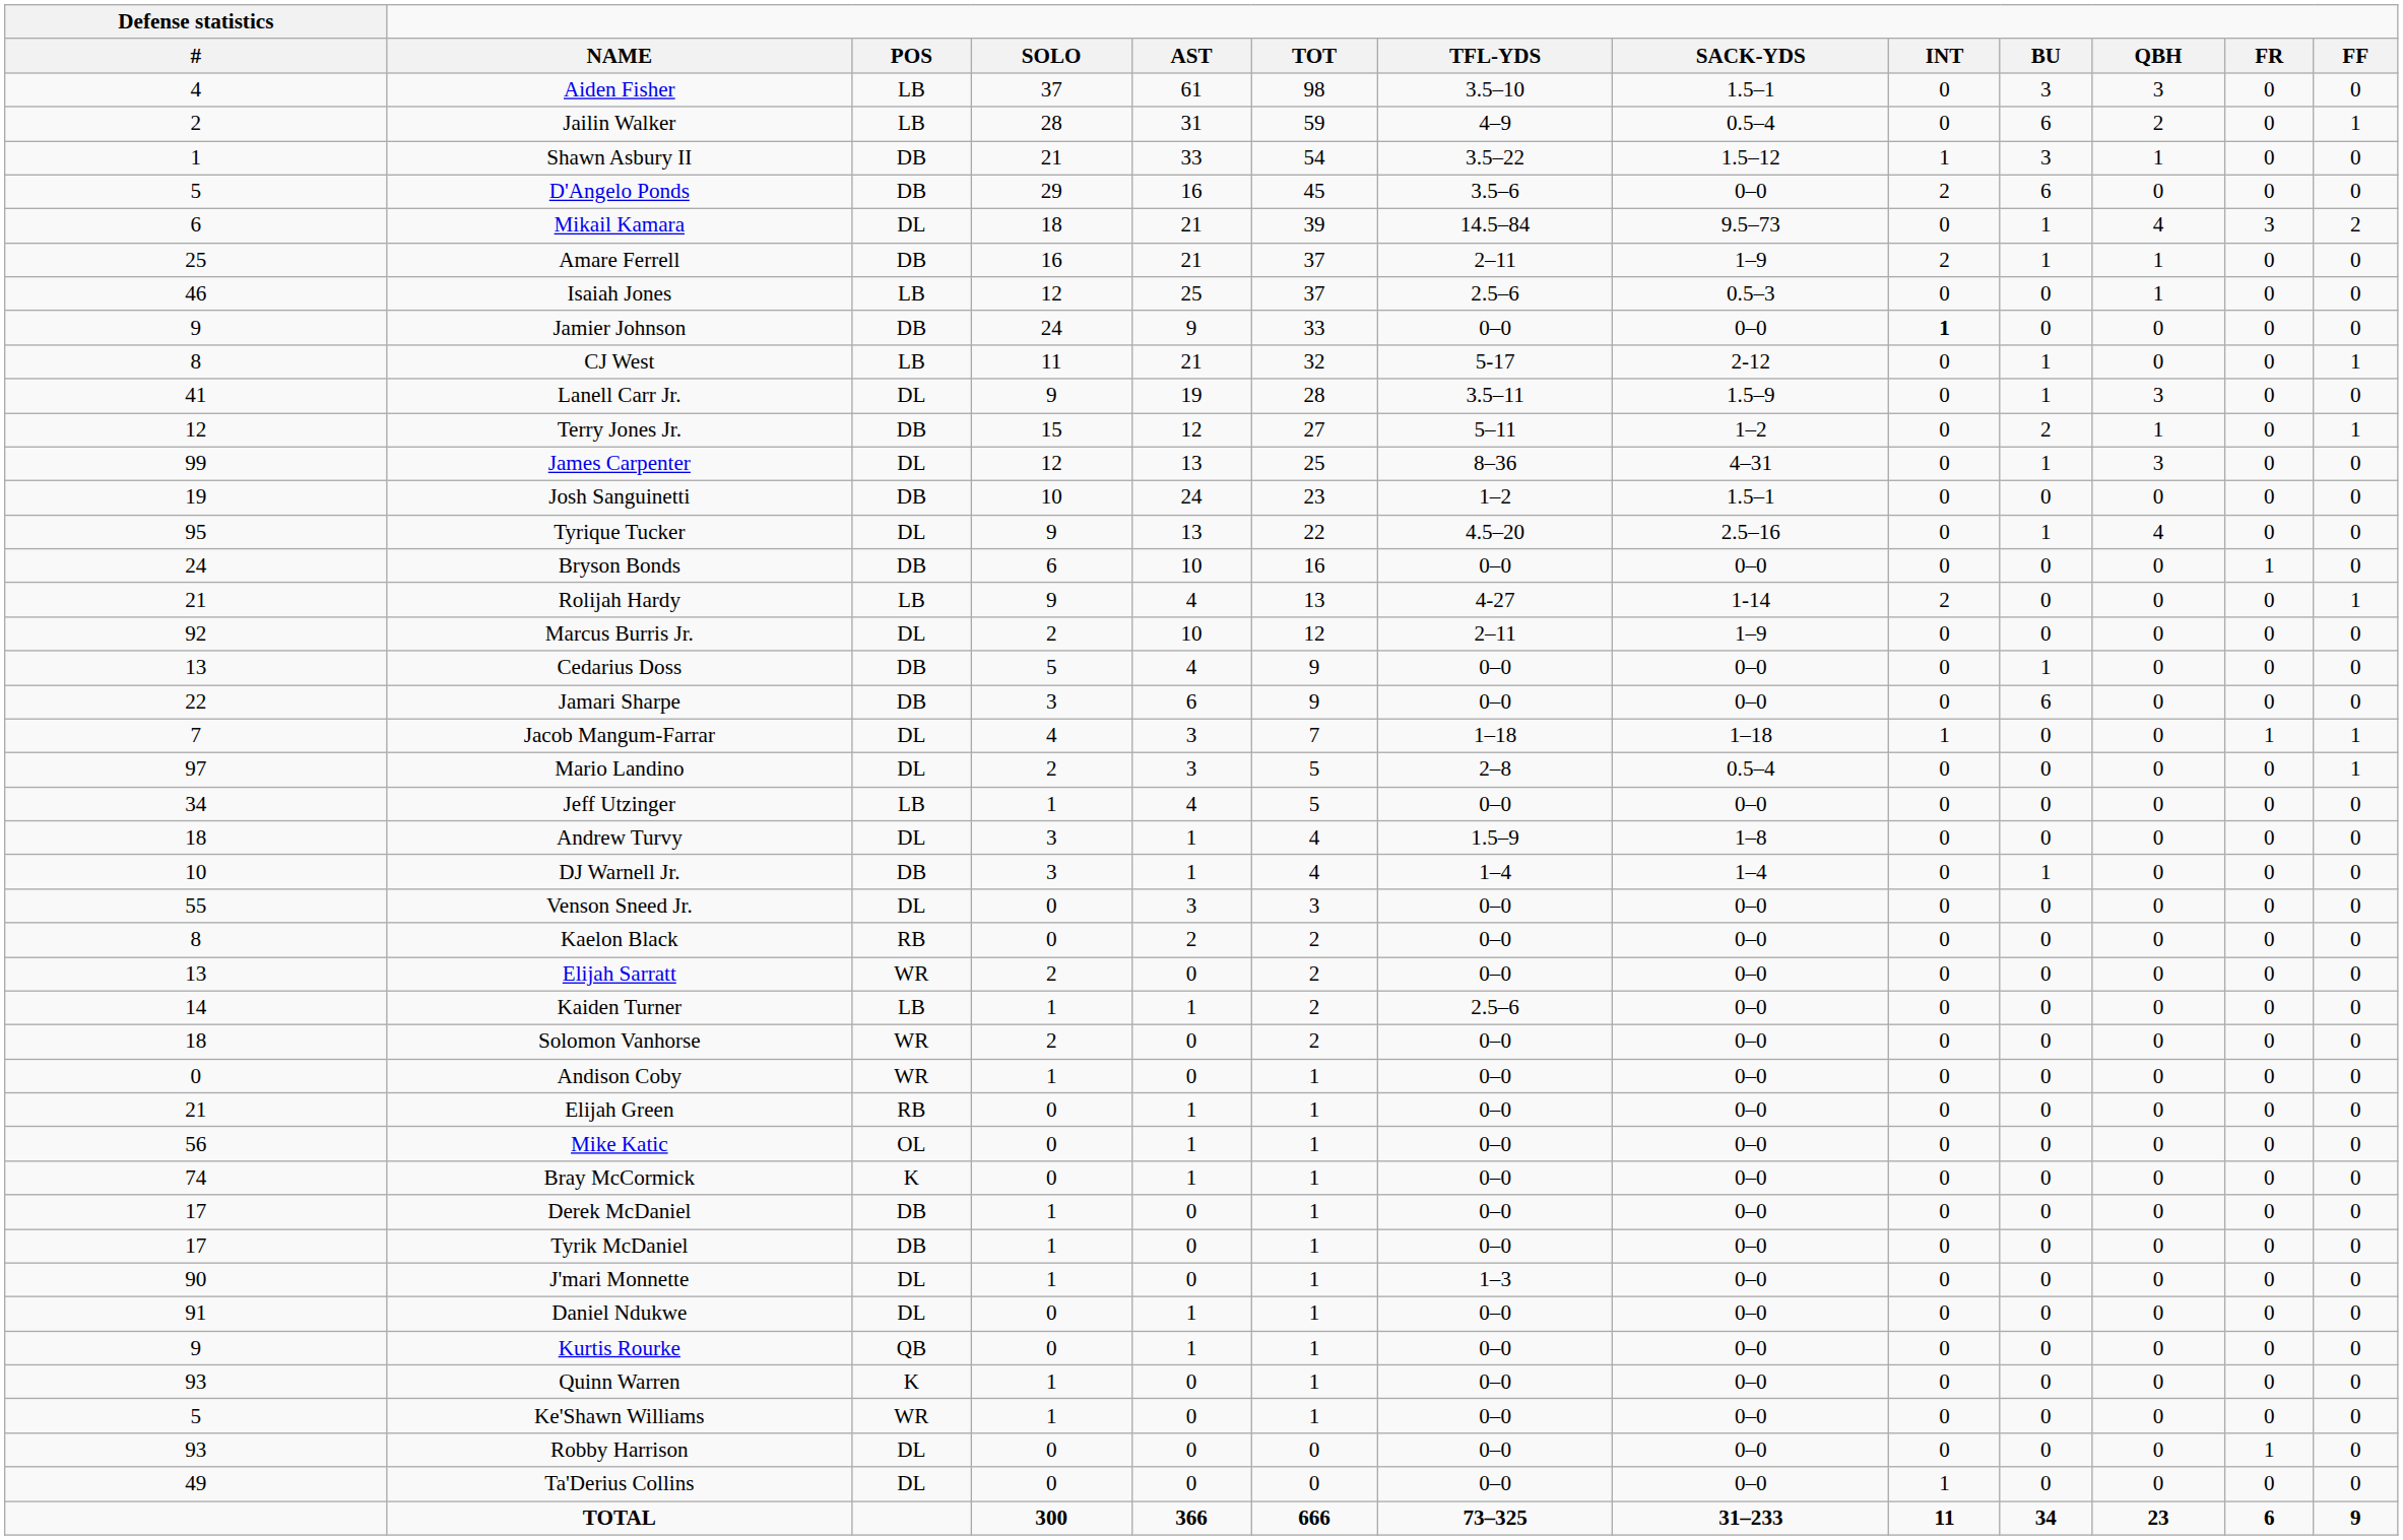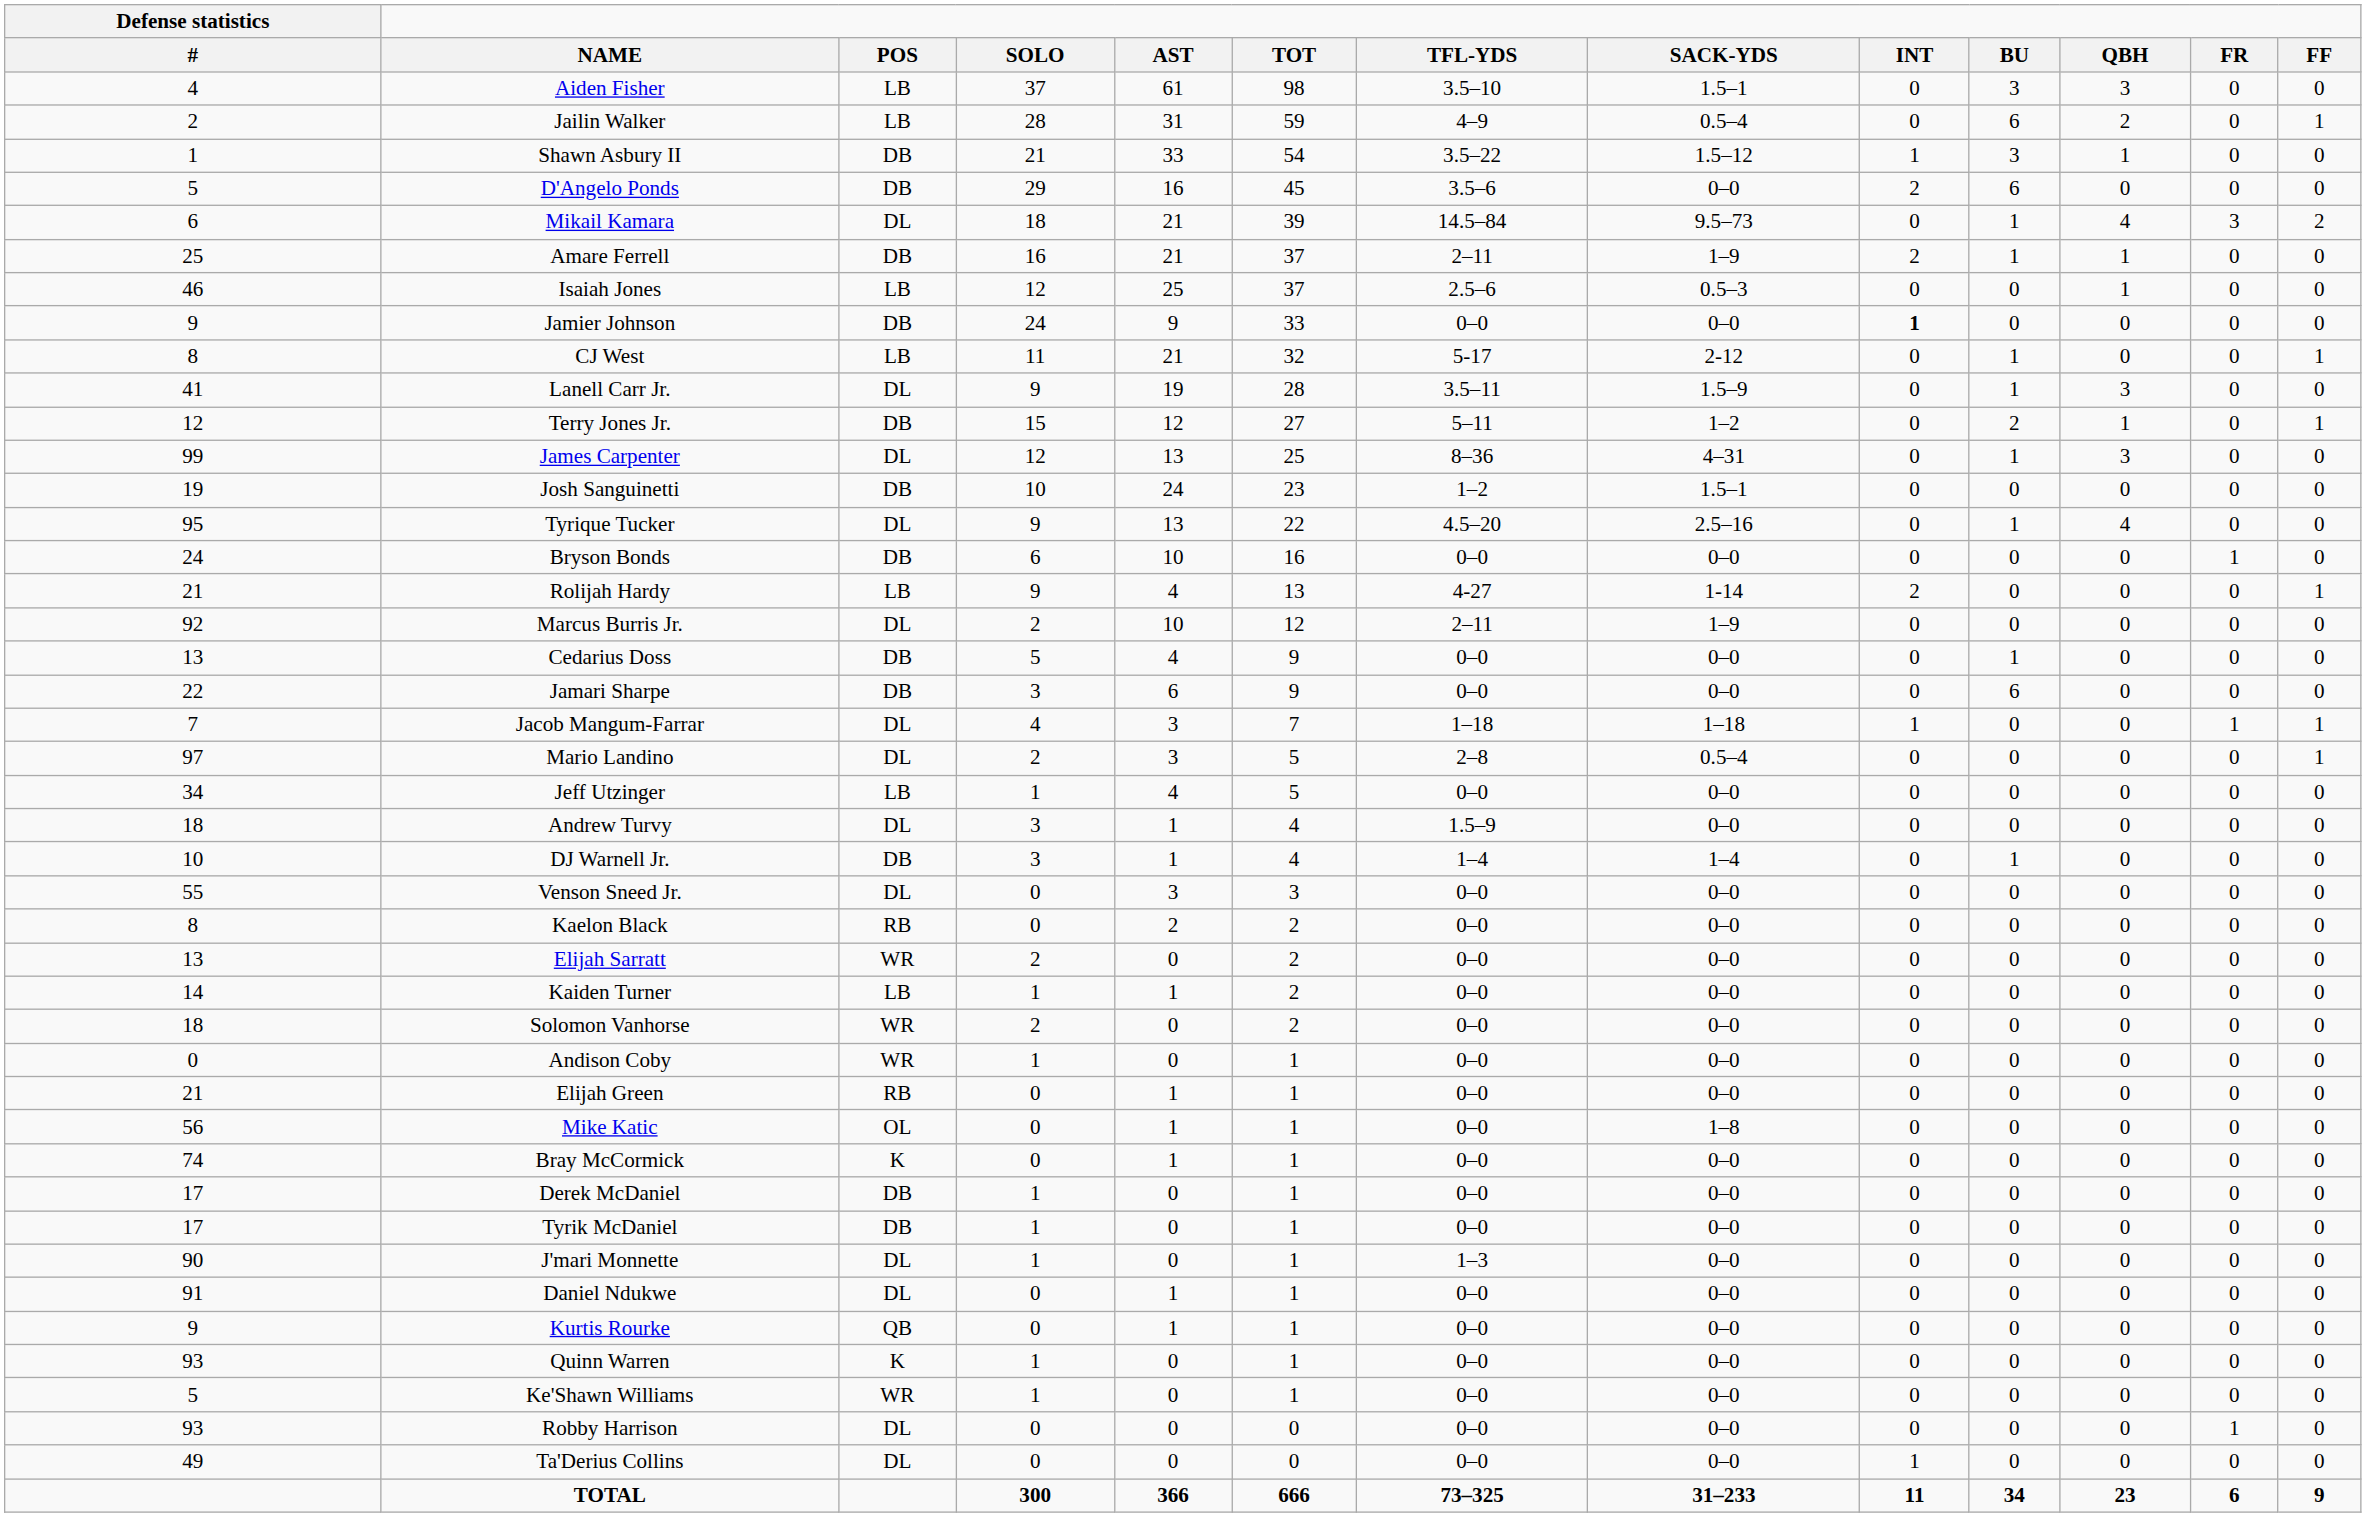Andrew Turvy | SACK-YDS: 1–8 -> 0–0
Kaiden Turner | TFL-YDS: 2.5–6 -> 0–0
Mike Katic | SACK-YDS: 0–0 -> 1–8
